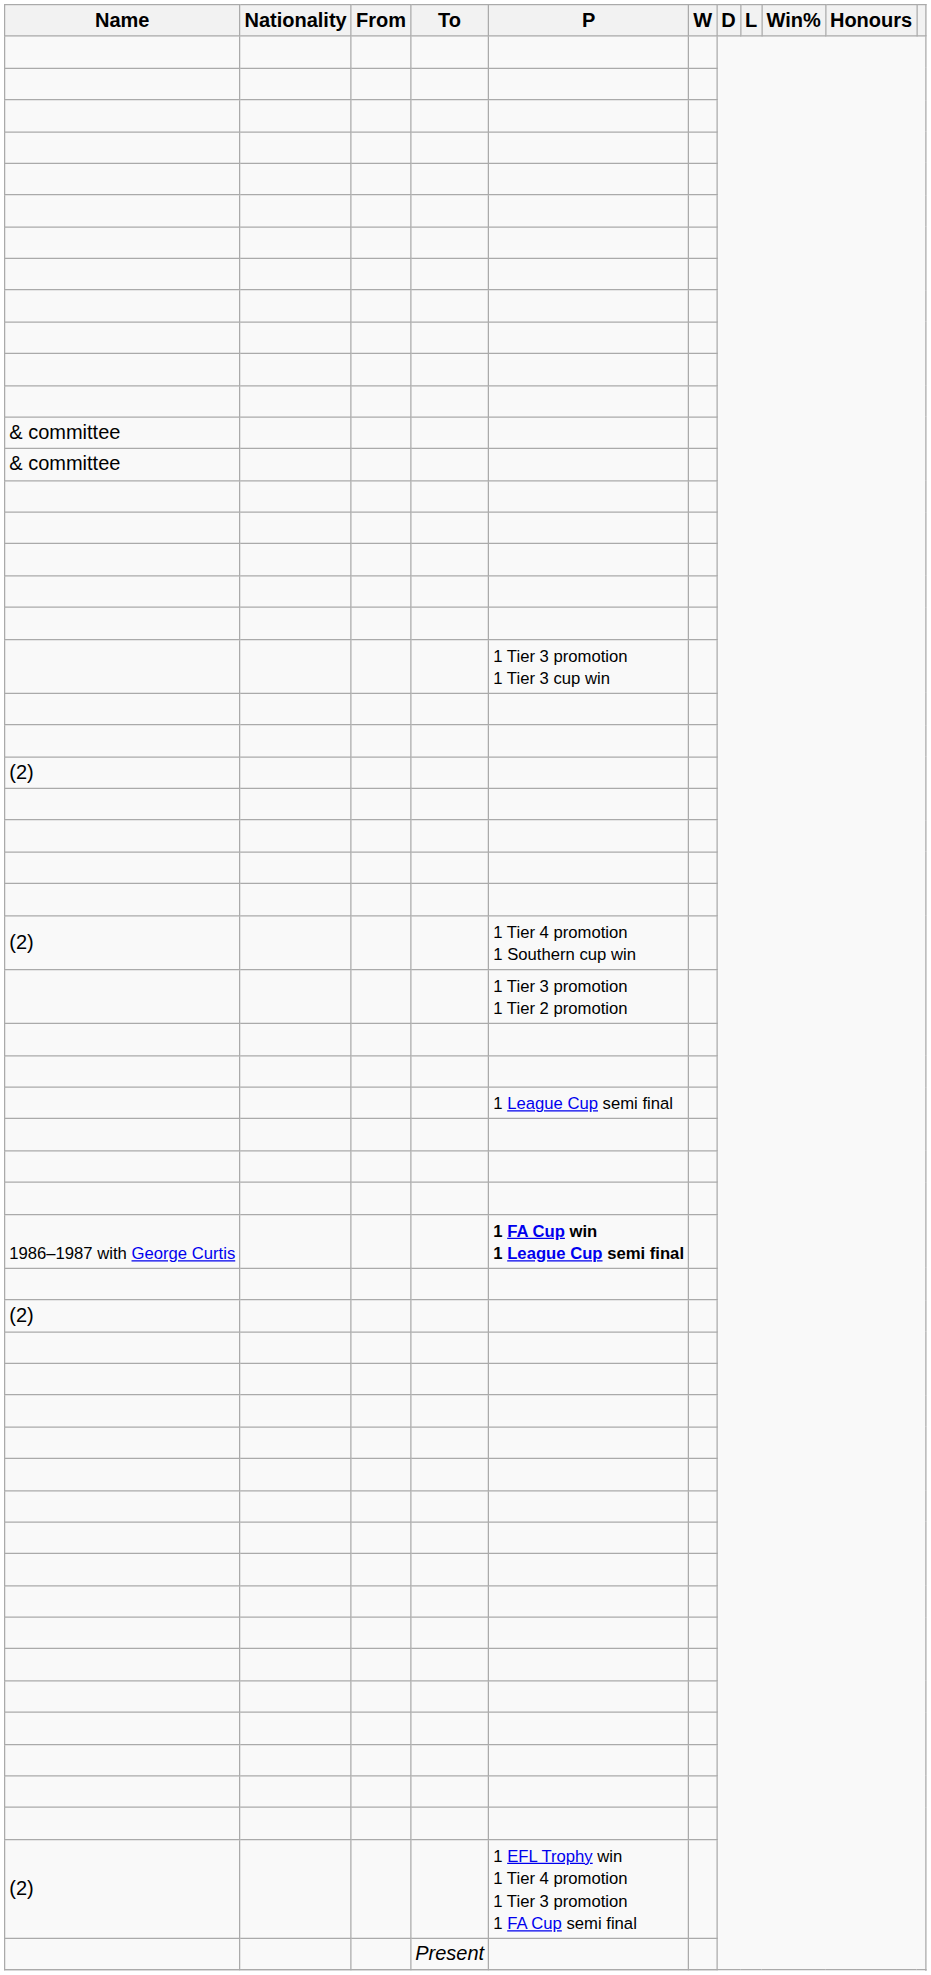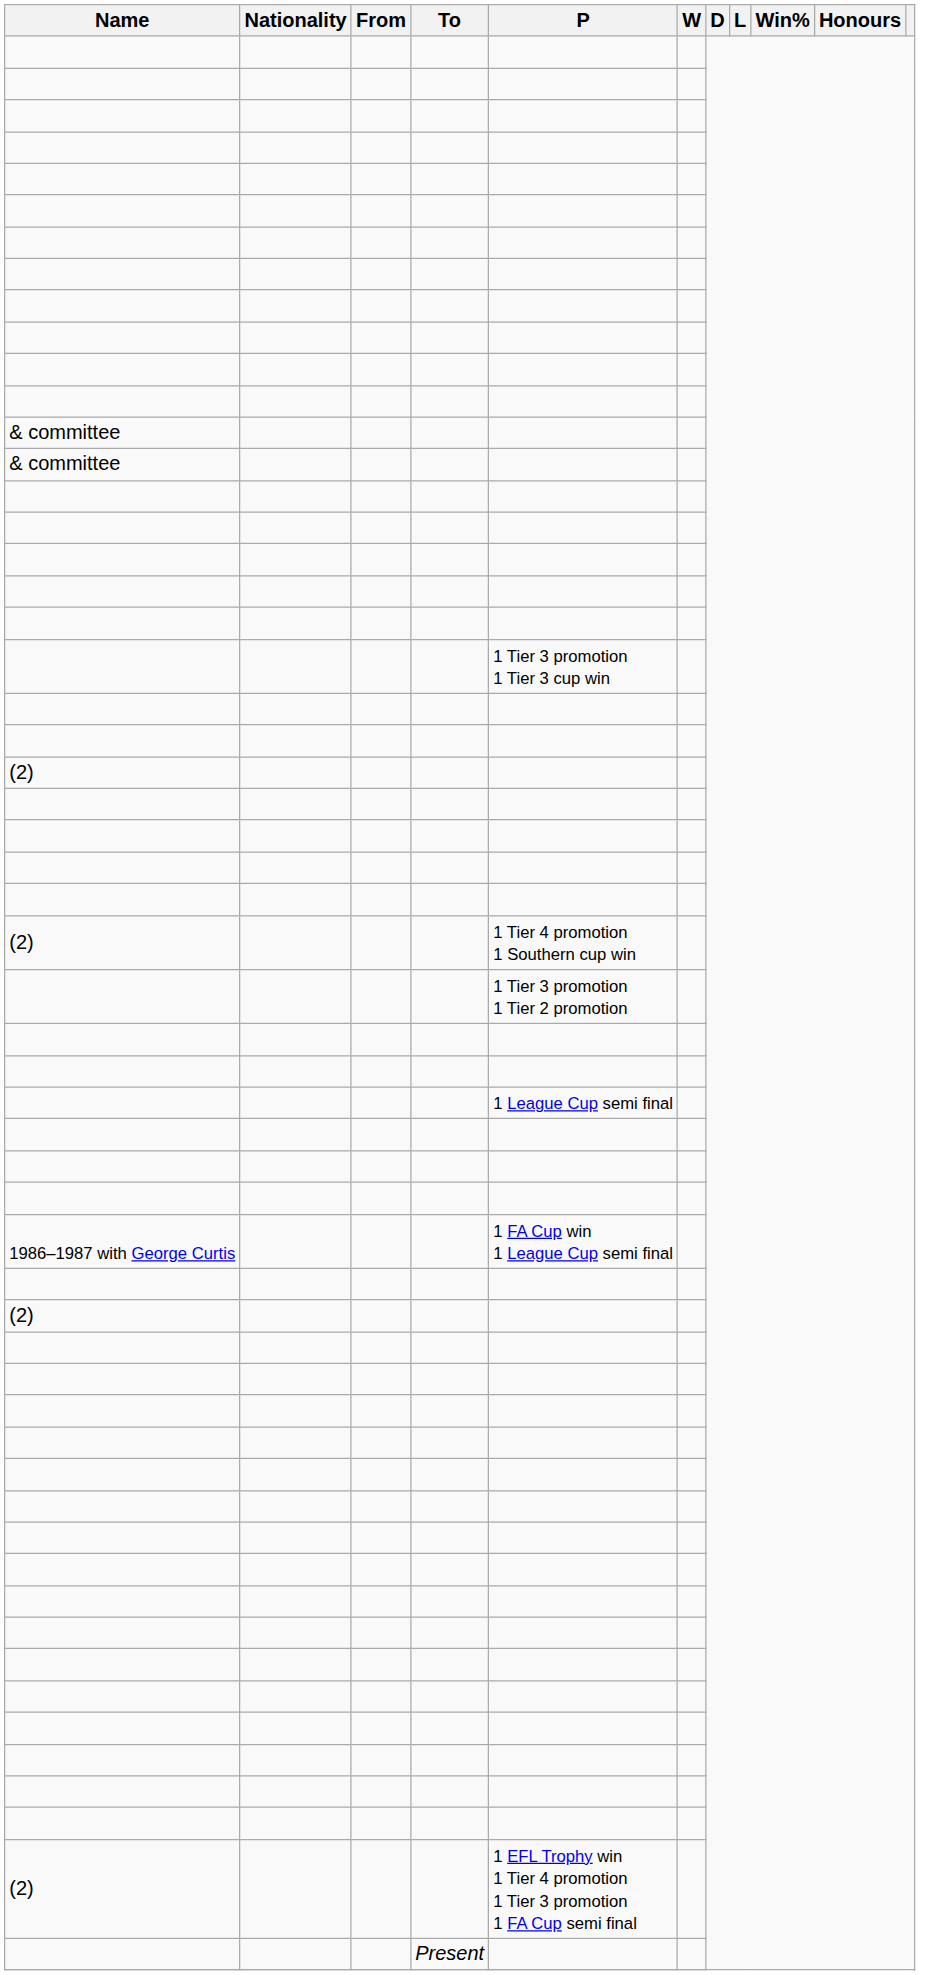1986–1987 with George Curtis | P: bold -> normal
